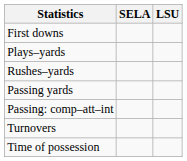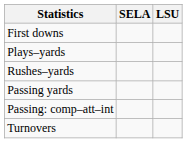- row: Time of possession
